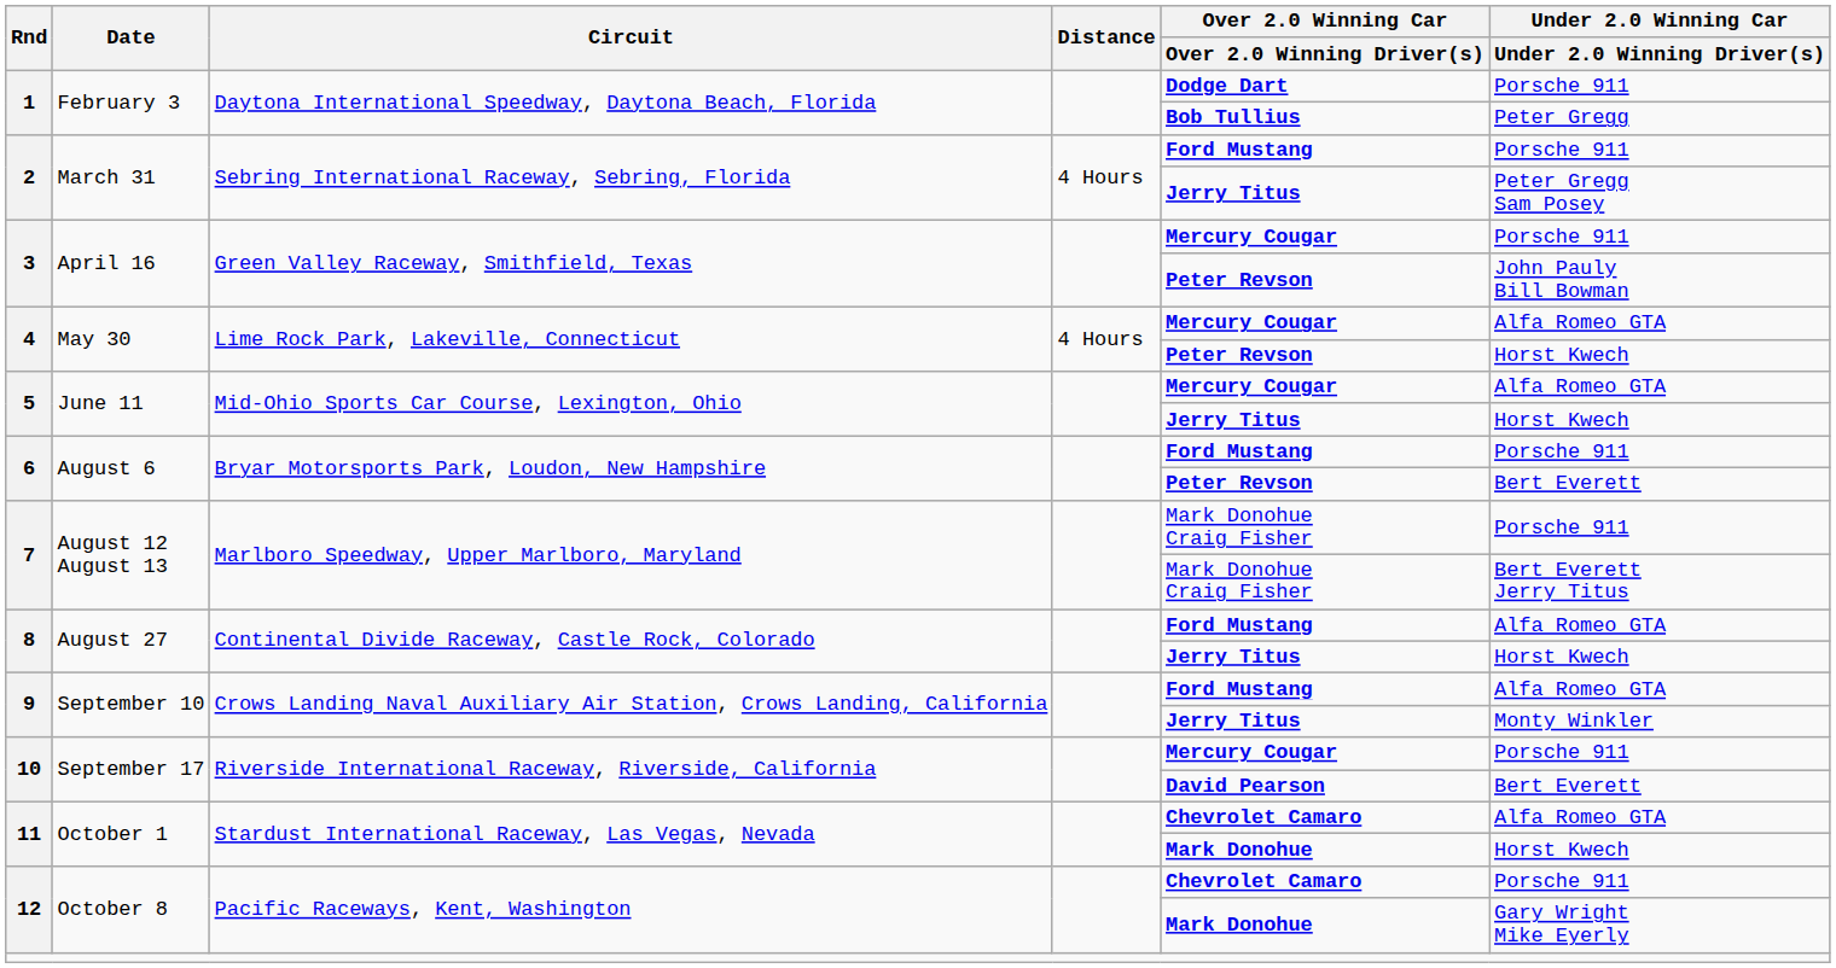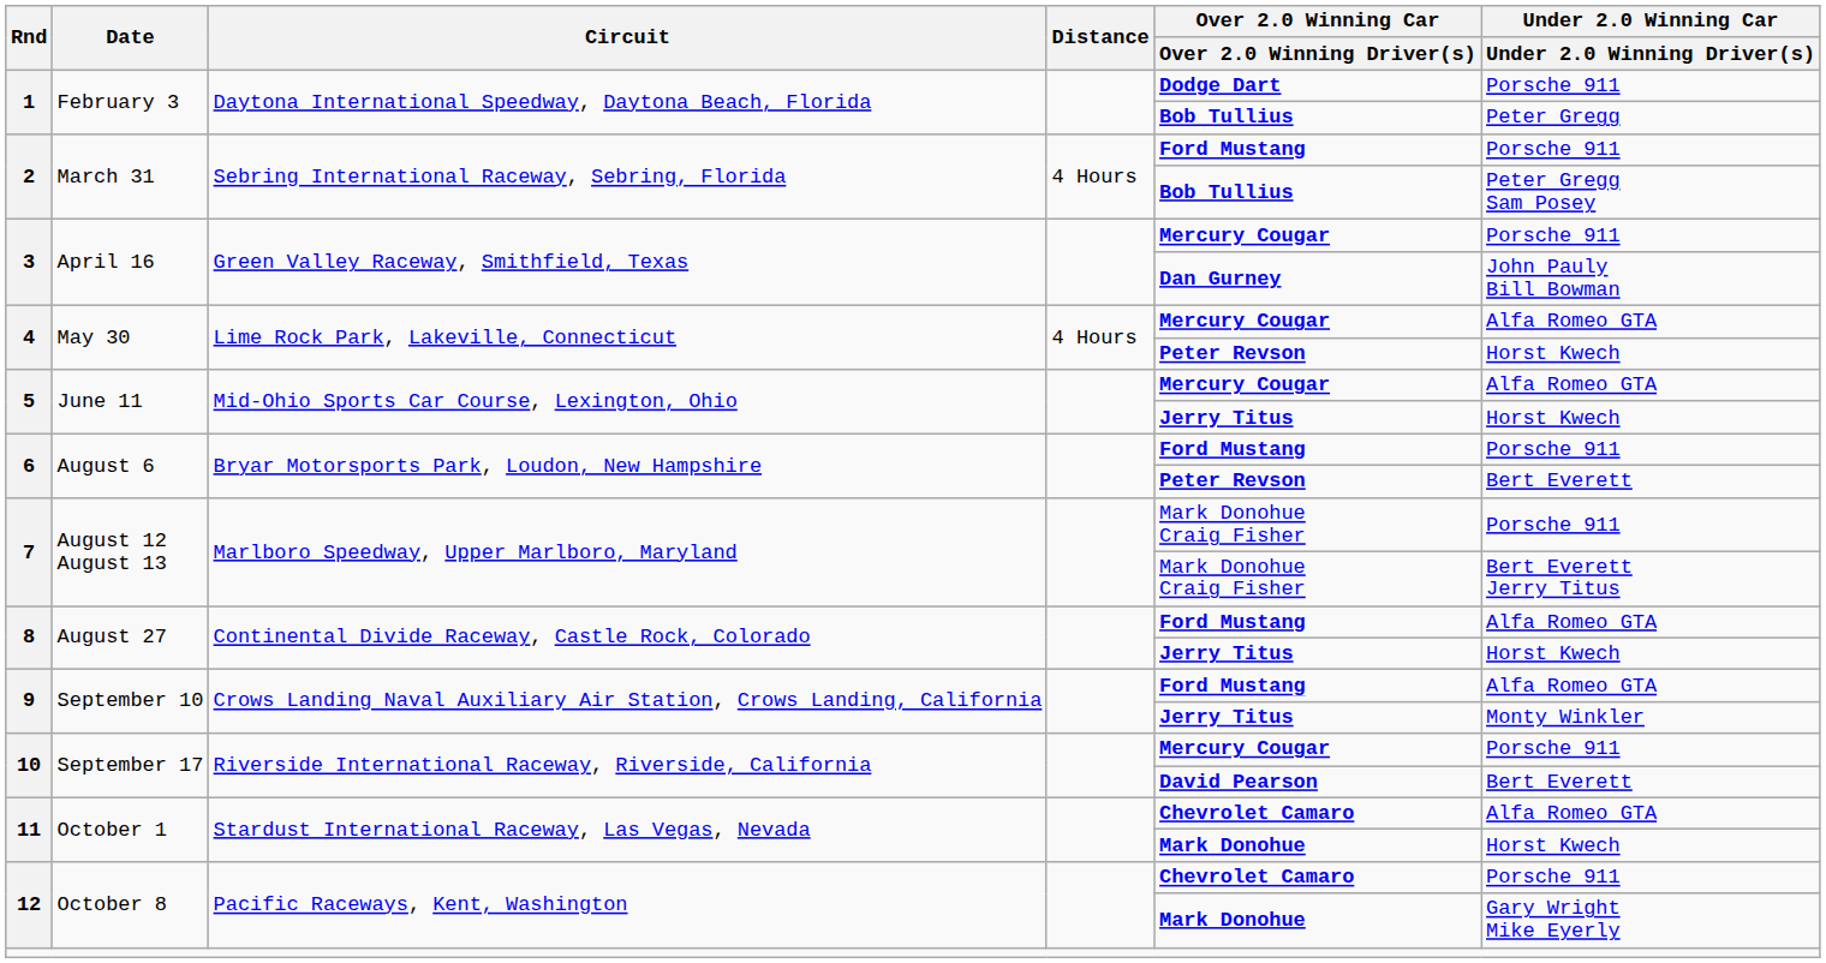row 6 | Over 2.0 Winning Car / Over 2.0 Winning Driver(s): Jerry Titus -> Bob Tullius
row 8 | Over 2.0 Winning Car / Over 2.0 Winning Driver(s): Peter Revson -> Dan Gurney
